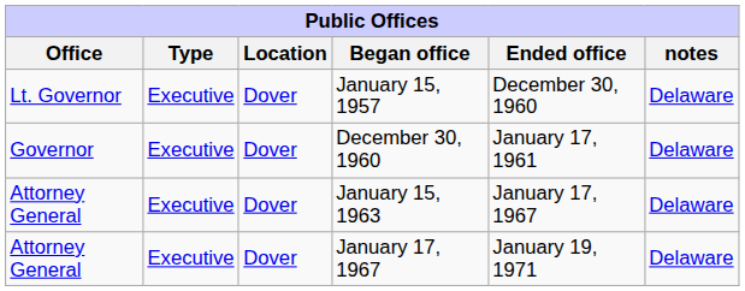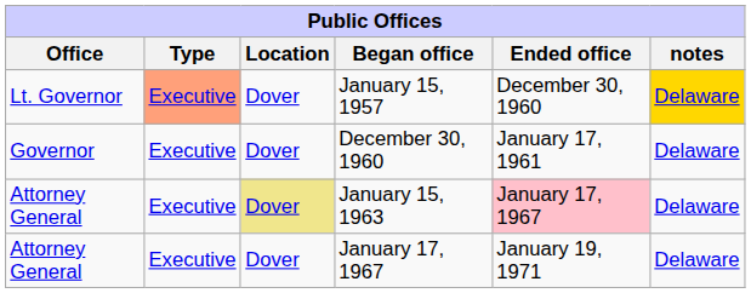January 15, 1957 | Type: no background -> lightsalmon background
January 15, 1957 | notes: no background -> gold background
January 15, 1963 | Location: no background -> khaki background
January 15, 1963 | Ended office: no background -> pink background
